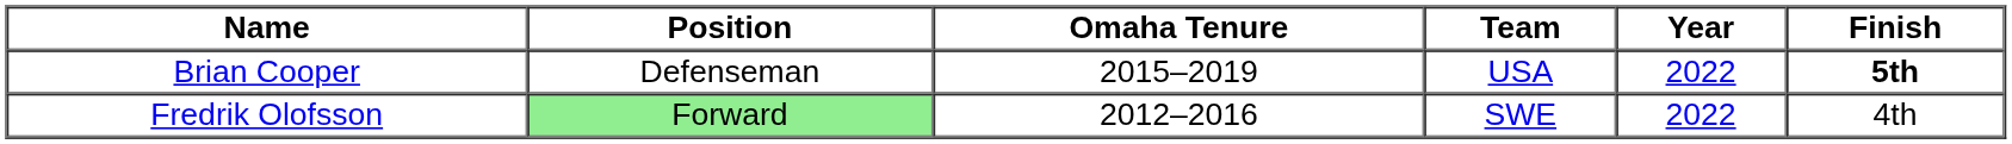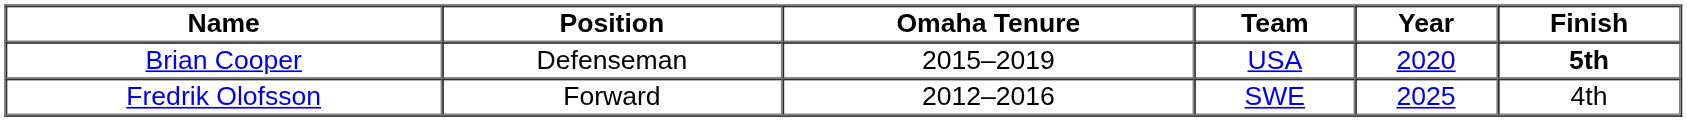Brian Cooper | Year: 2022 -> 2020
Fredrik Olofsson | Position: lightgreen background -> no background
Fredrik Olofsson | Year: 2022 -> 2025
